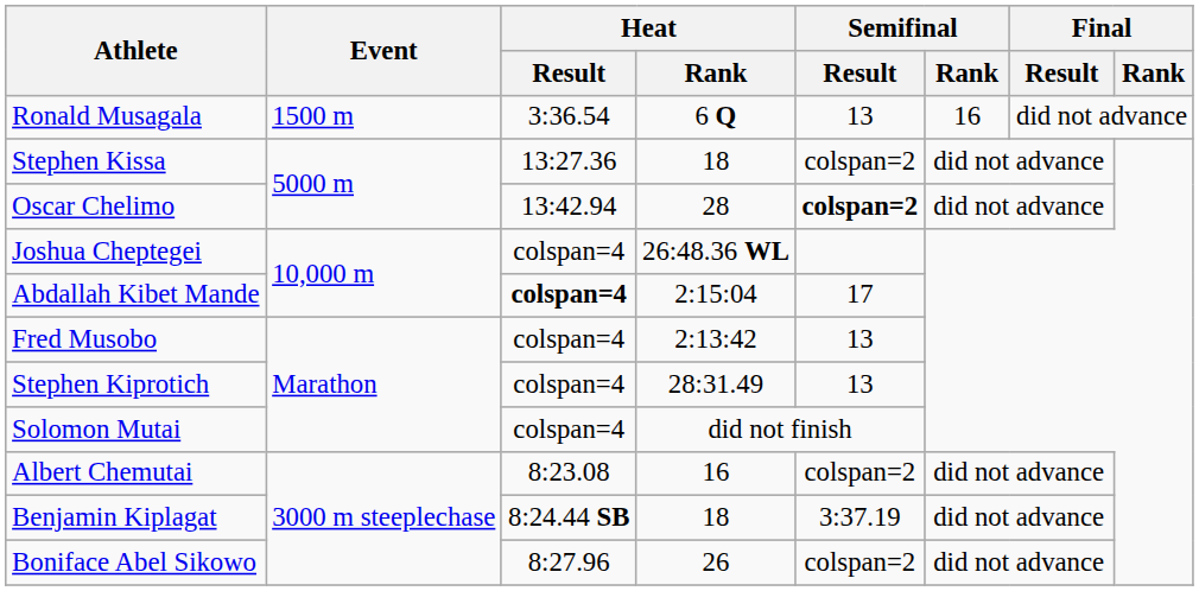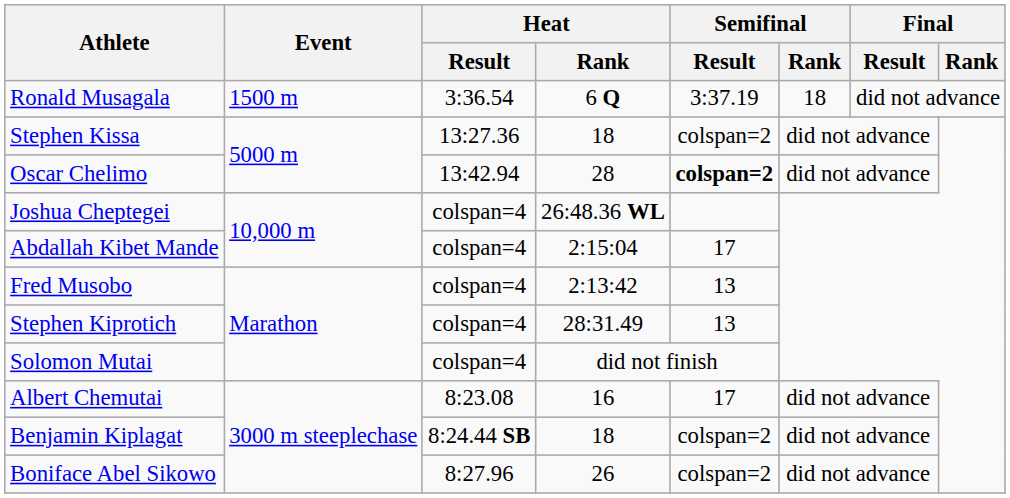Ronald Musagala | Semifinal / Result: 13 -> 3:37.19
Ronald Musagala | Semifinal / Rank: 16 -> 18
Abdallah Kibet Mande | Heat / Result: bold -> normal
Albert Chemutai | Semifinal / Result: colspan=2 -> 17
Benjamin Kiplagat | Semifinal / Result: 3:37.19 -> colspan=2
